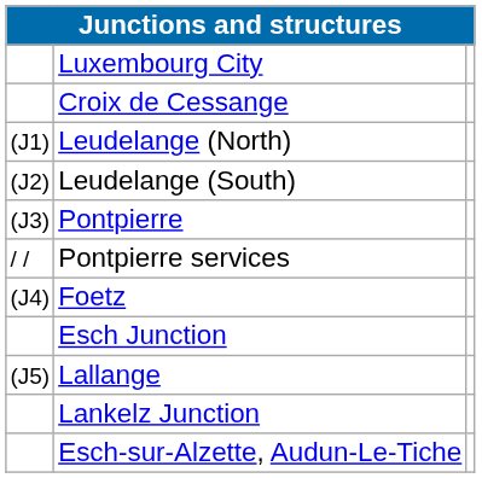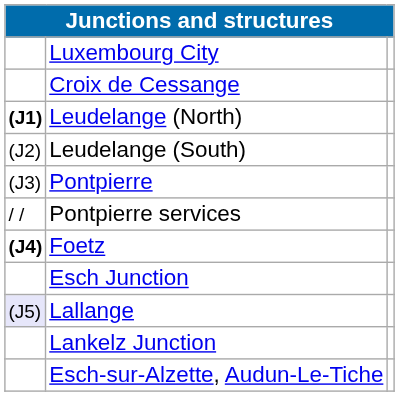Leudelange (North) | column 1: normal -> bold
Foetz | column 1: normal -> bold
Lallange | column 1: no background -> lavender background
